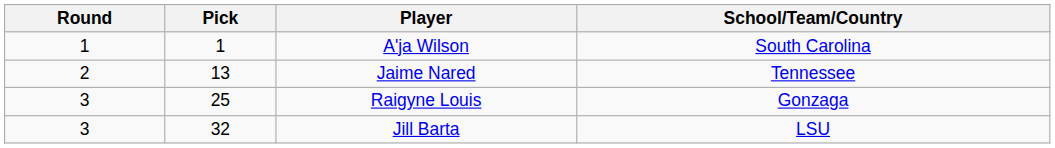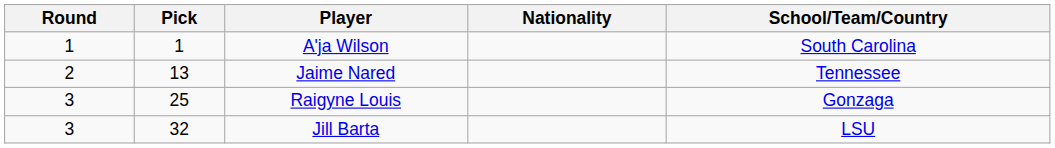+ column: Nationality
